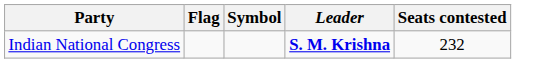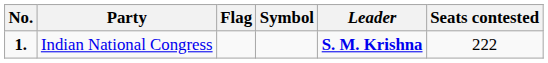+ column: No. | 1.
Indian National Congress | Seats contested: 232 -> 222
